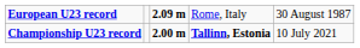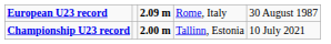Championship U23 record | column 4: bold -> normal
